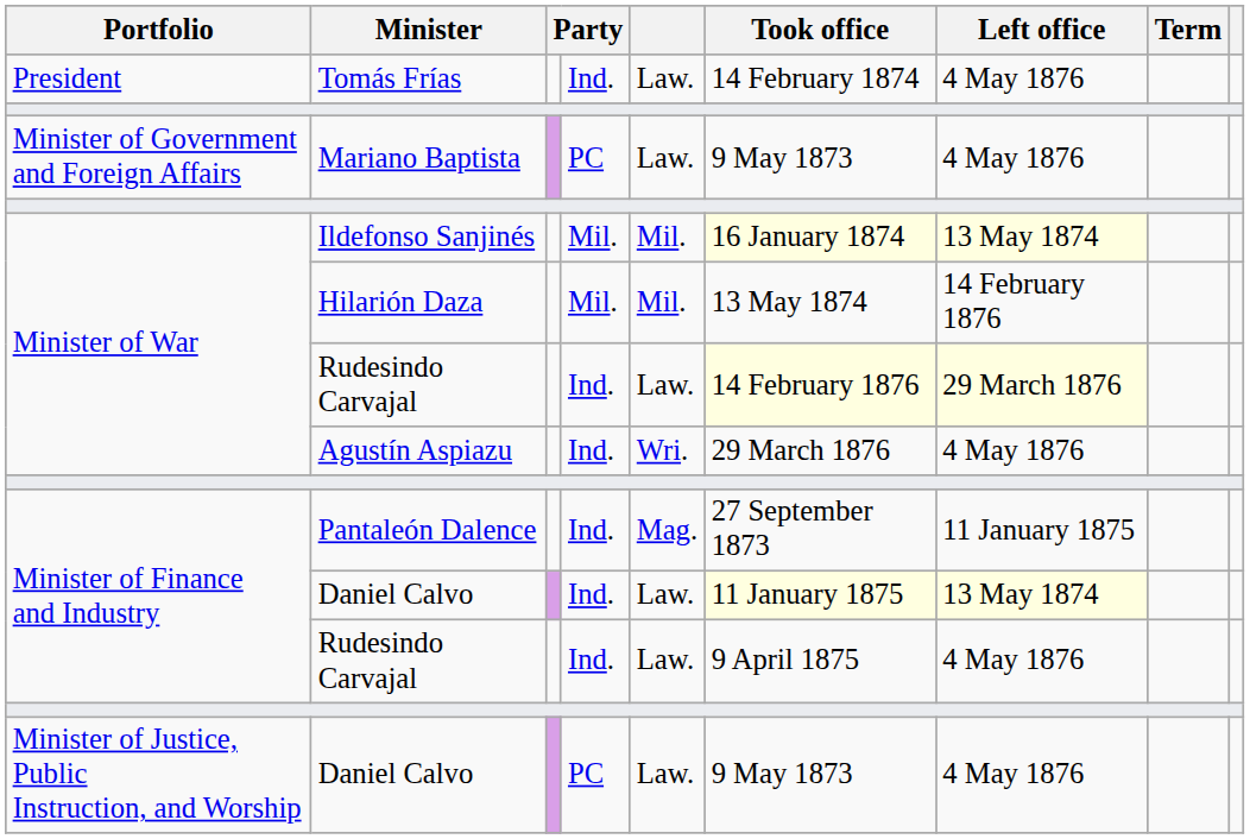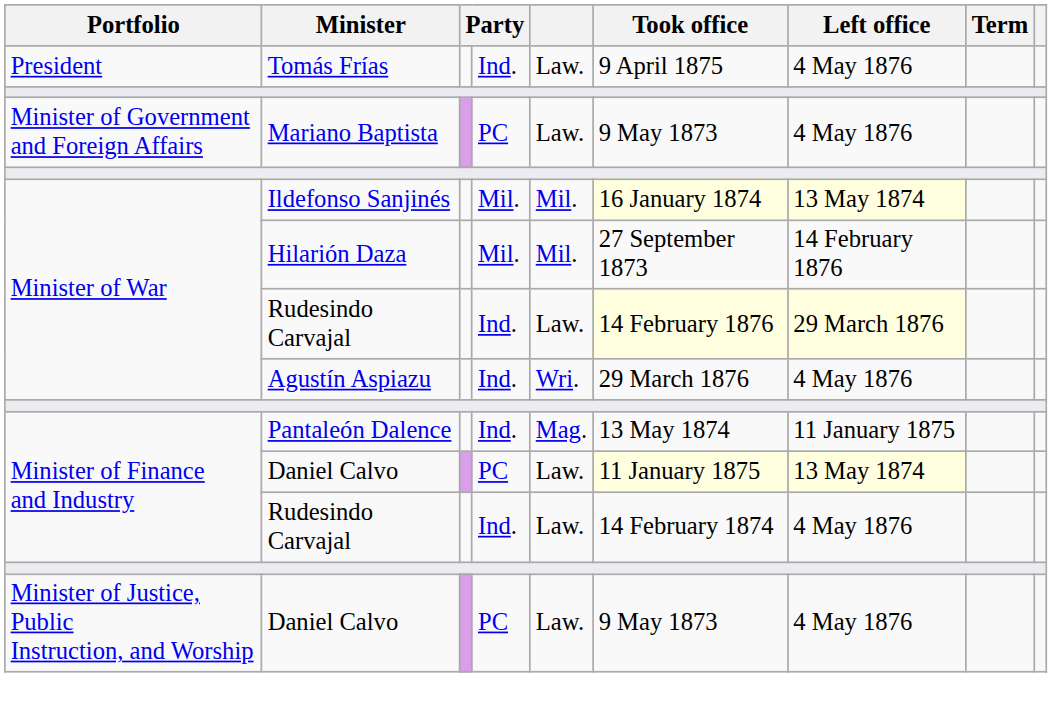Tomás Frías | Took office: 14 February 1874 -> 9 April 1875
Hilarión Daza | Took office: 13 May 1874 -> 27 September 1873
Pantaleón Dalence | Took office: 27 September 1873 -> 13 May 1874
Minister of Finance and Industry / Daniel Calvo | column 4: Ind. -> PC
Minister of Finance and Industry / Rudesindo Carvajal | Took office: 9 April 1875 -> 14 February 1874
